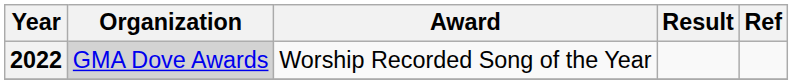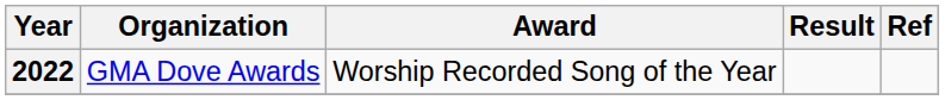2022 | Organization: lightgrey background -> no background
